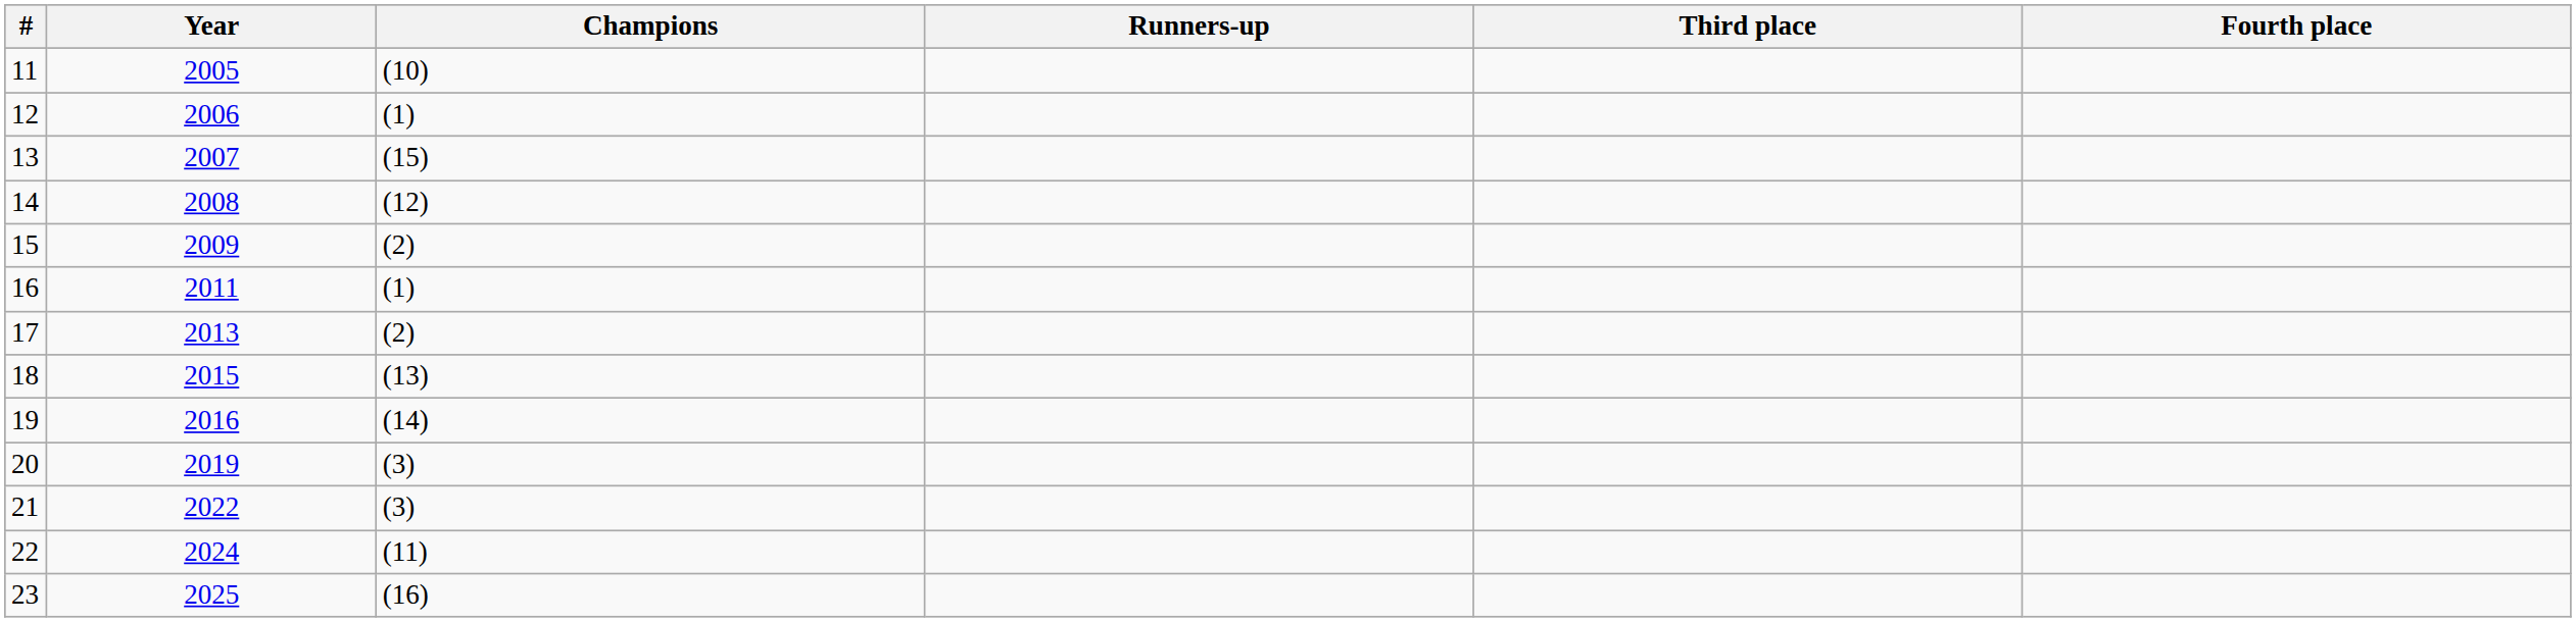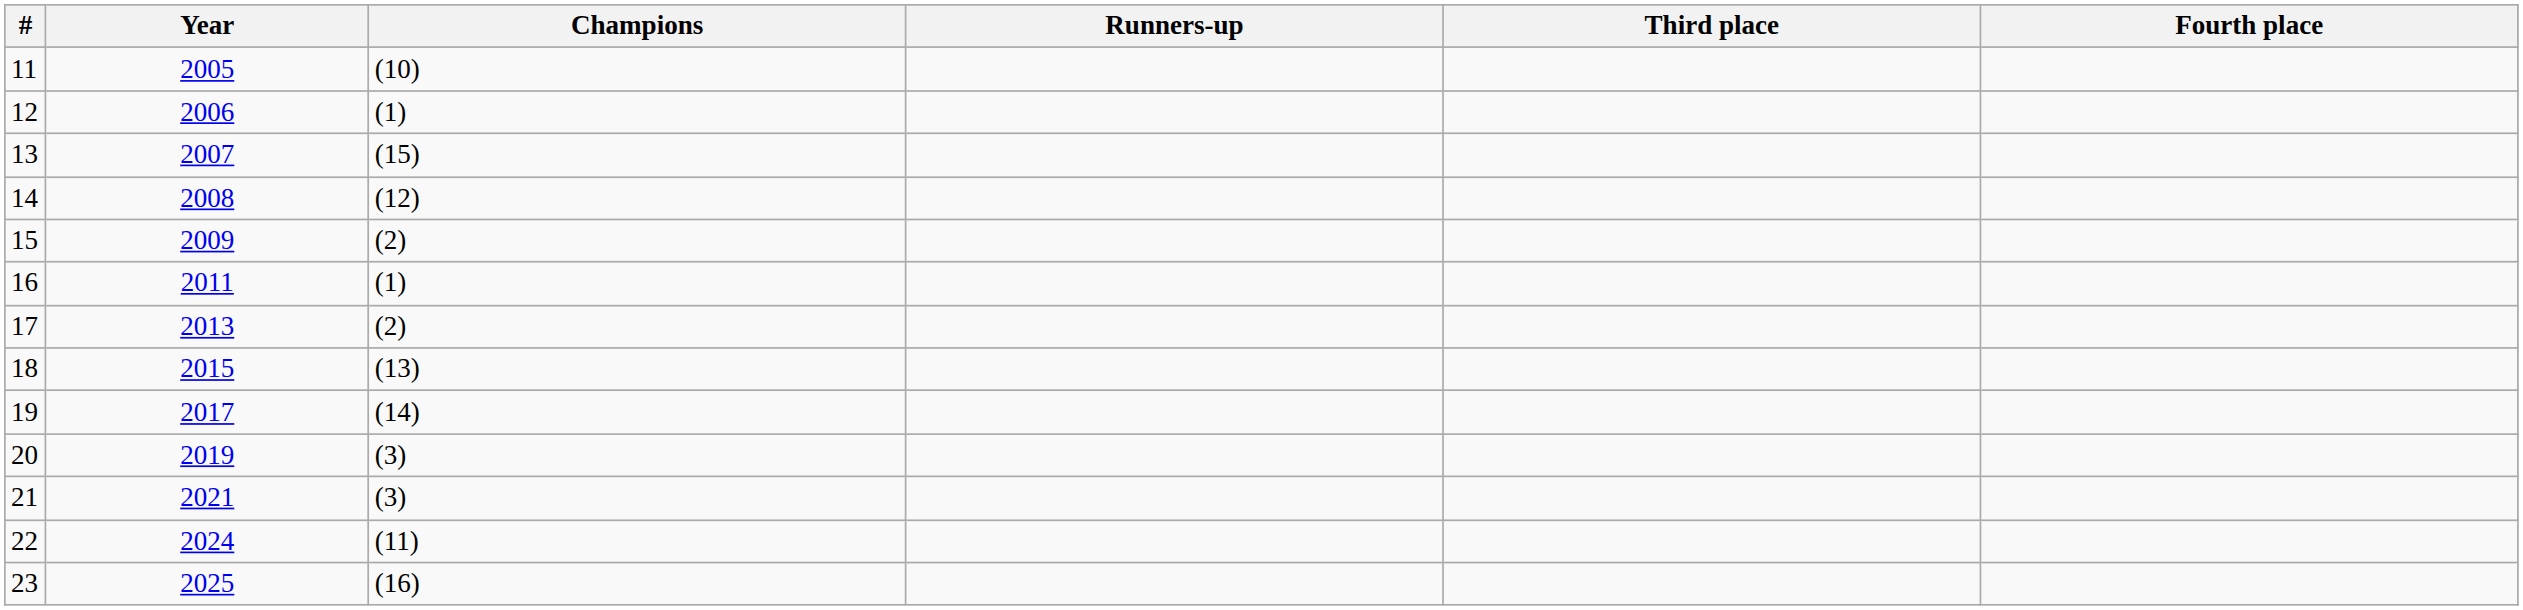19 | Year: 2016 -> 2017
21 | Year: 2022 -> 2021
